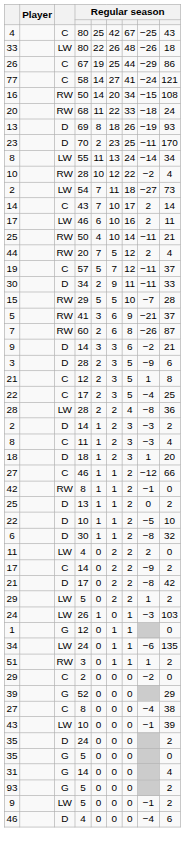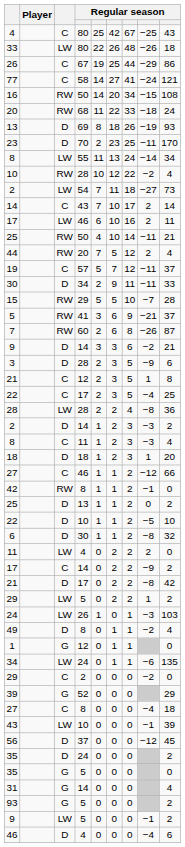+ row: 49 | D | 8 | 0 | 1 | 1 | −2 | 4
- row: 51 | RW | 3 | 0 | 1 | 1 | 1 | 2
27 / 8 | column 9: 38 -> 18
+ row: 56 | D | 37 | 0 | 0 | 0 | −12 | 45
